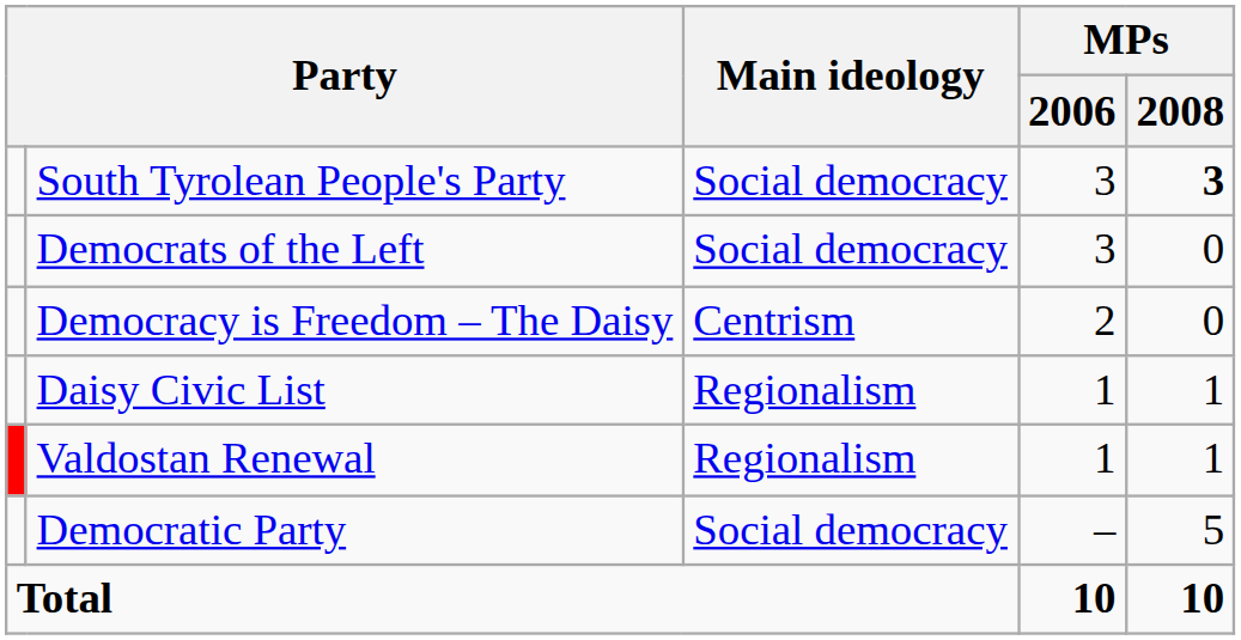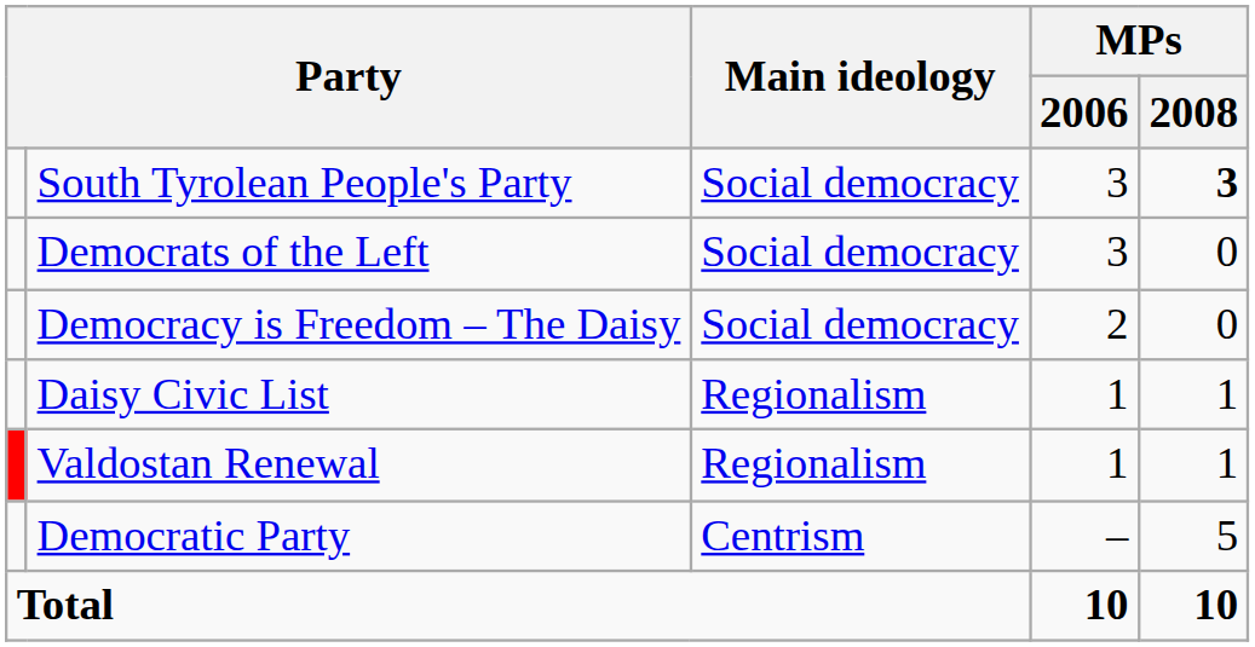Democracy is Freedom – The Daisy | Main ideology: Centrism -> Social democracy
Democratic Party | Main ideology: Social democracy -> Centrism
